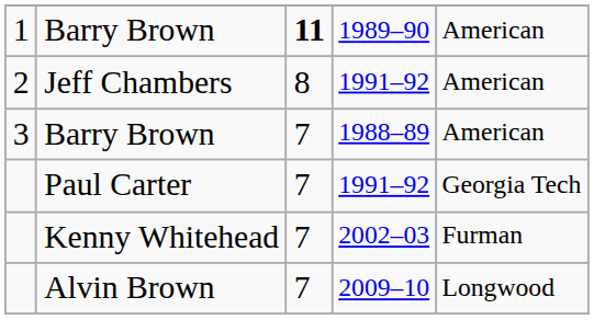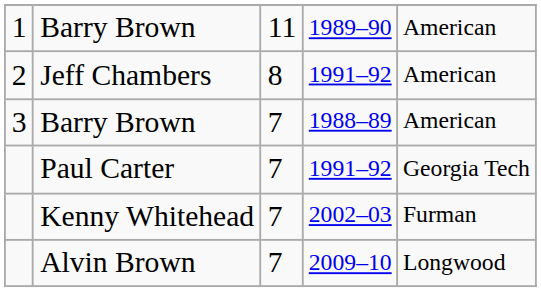Barry Brown / 1989–90 | column 3: bold -> normal
